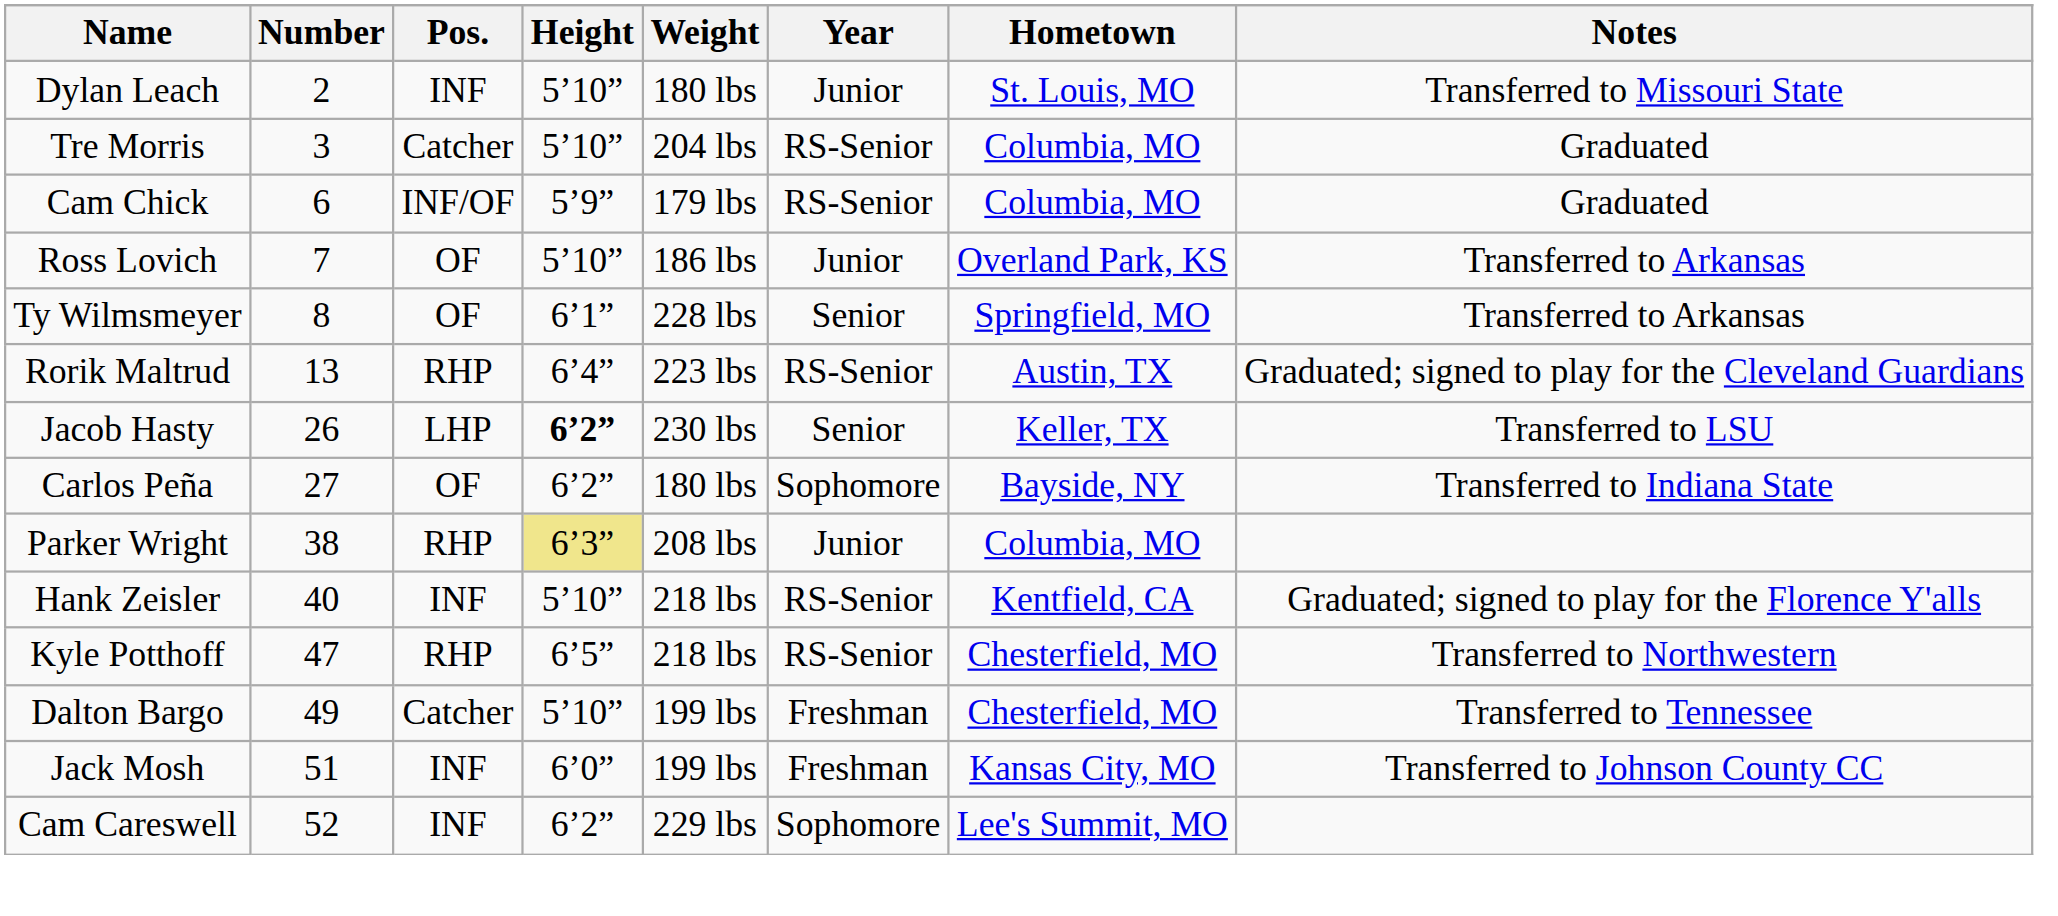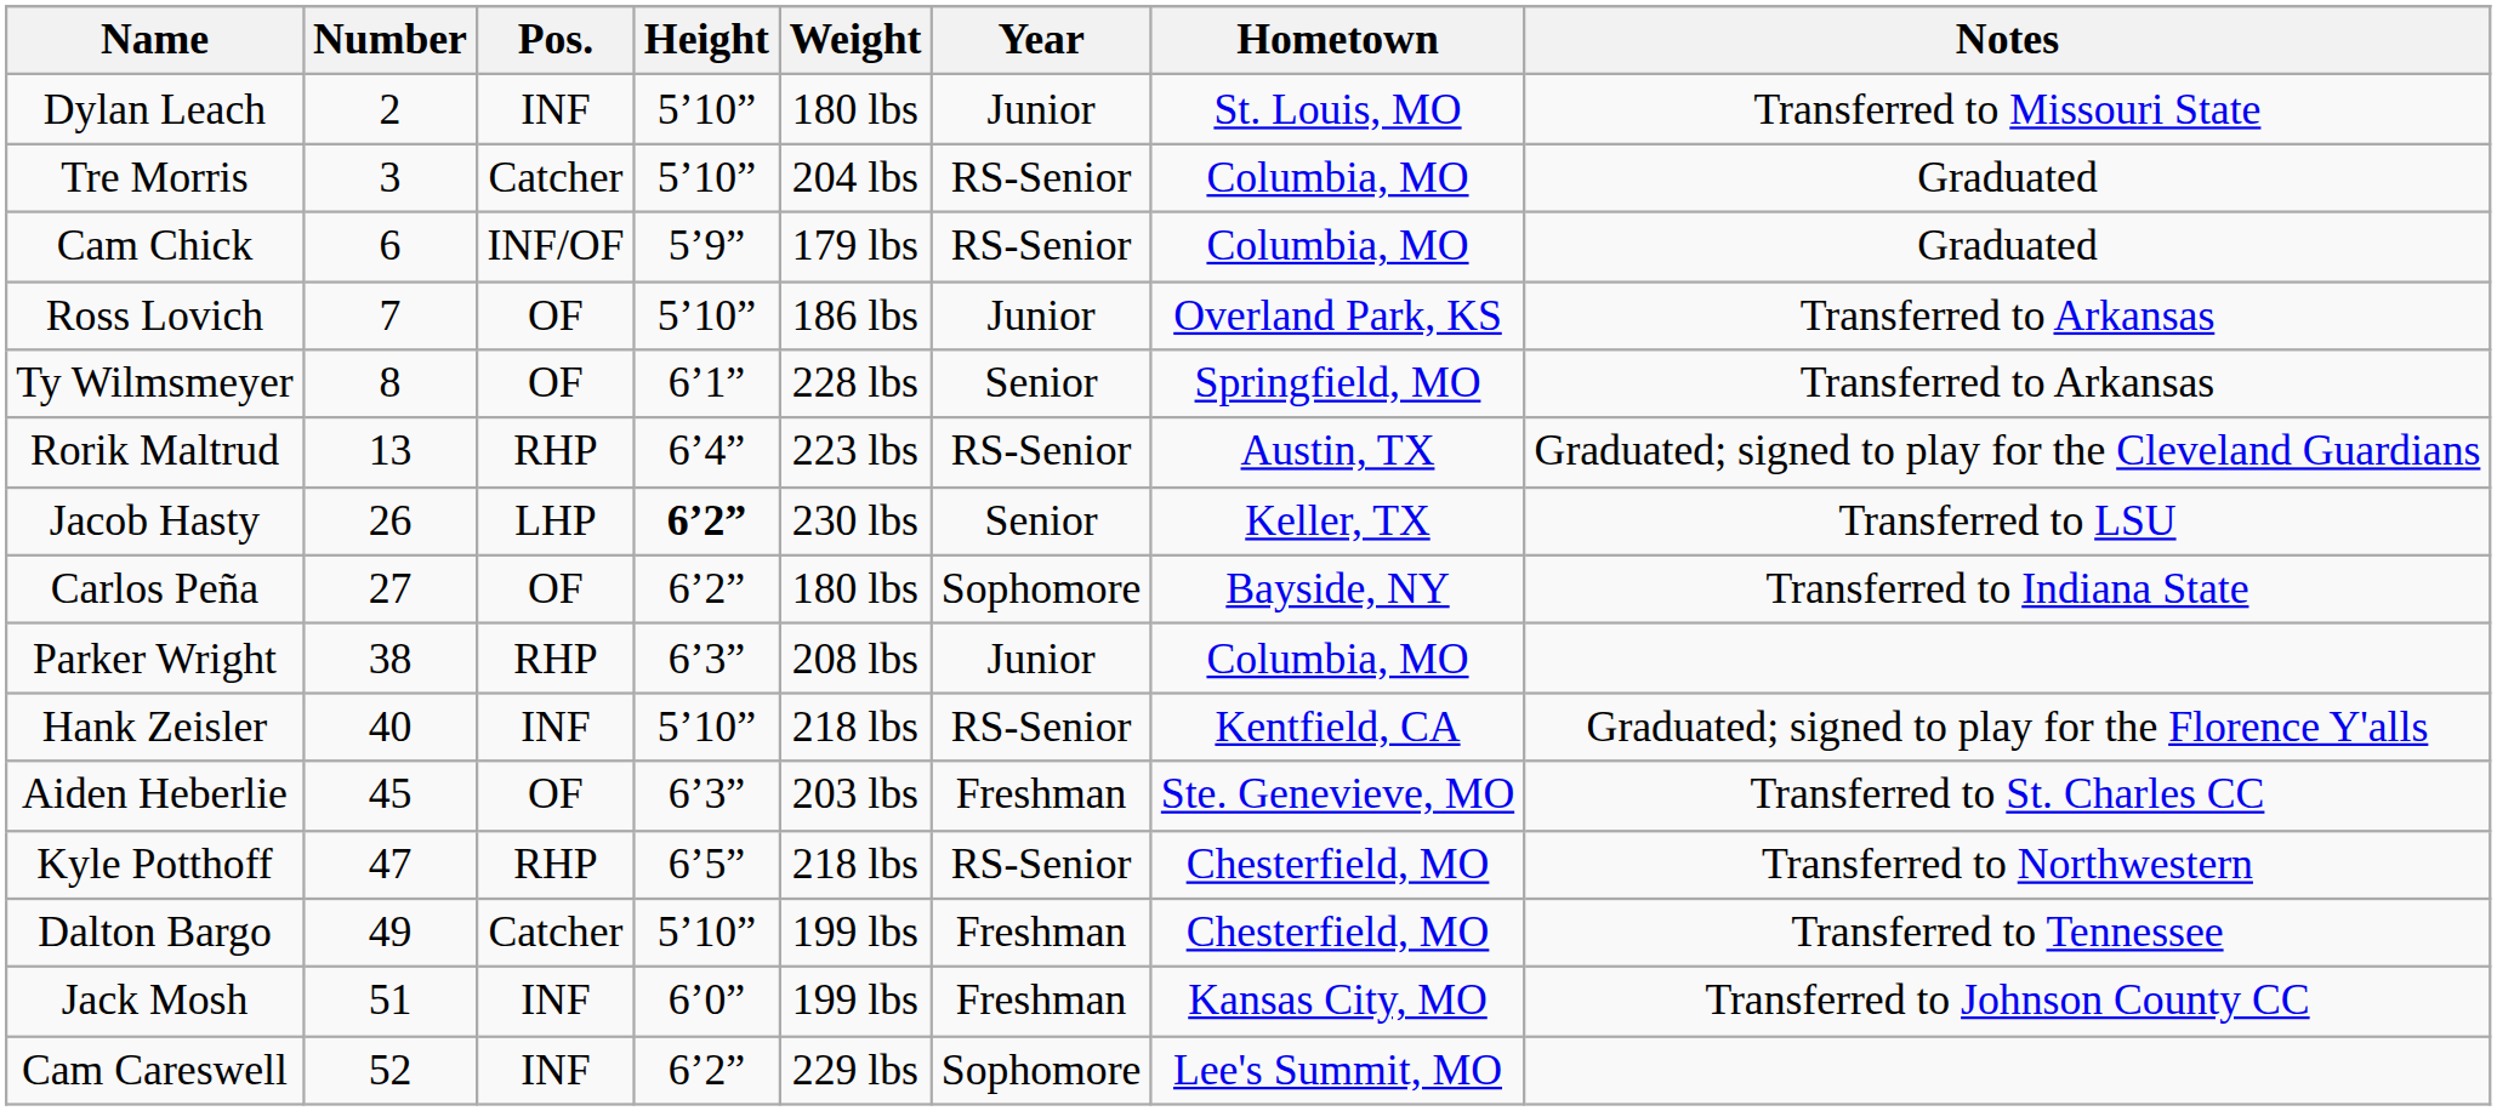Parker Wright | Height: khaki background -> no background
+ row: Aiden Heberlie | 45 | OF | 6’3” | 203 lbs | Freshman | Ste. Genevieve, MO | Transferred to St. Charles CC
